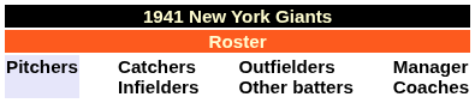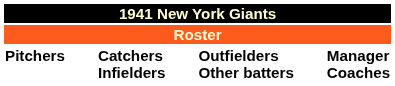Pitchers | column 1: lavender background -> no background
